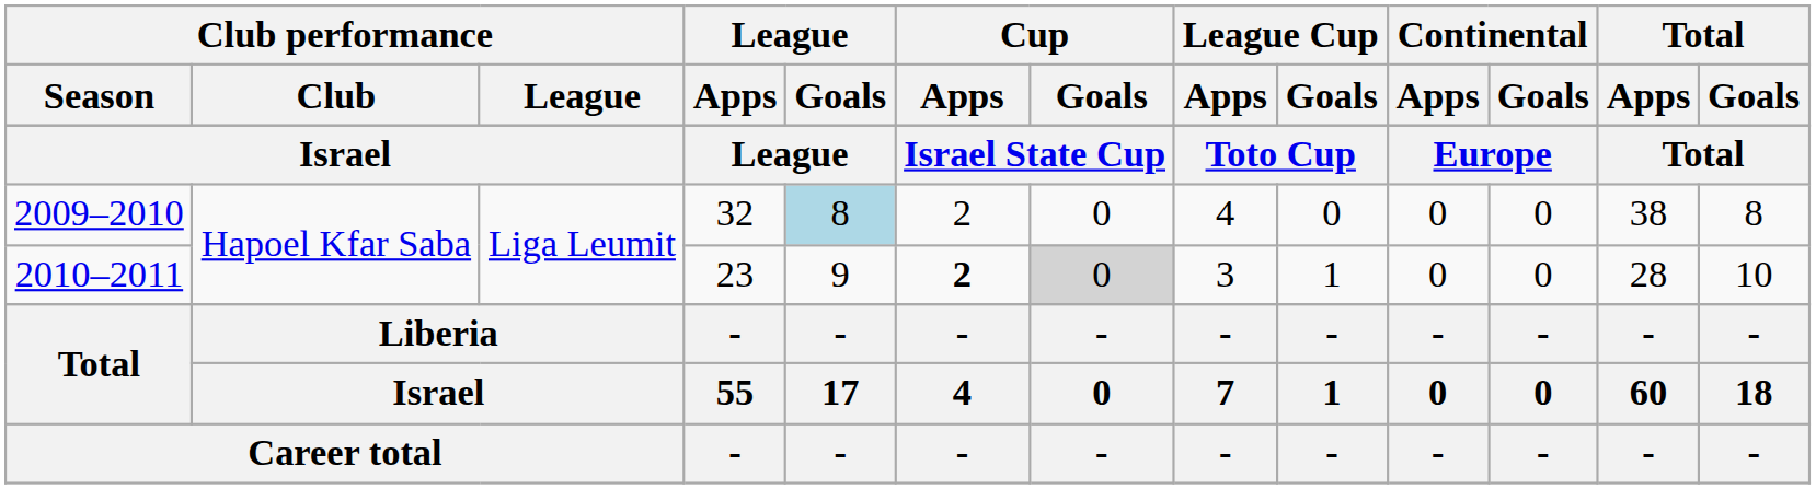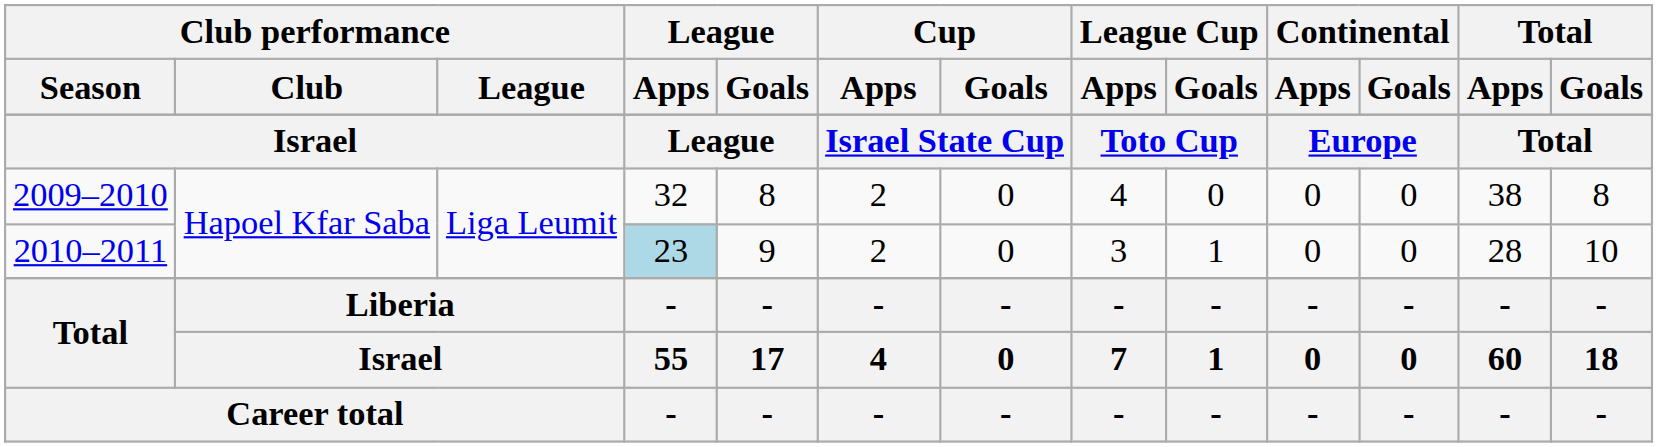2009–2010 | League / Goals: lightblue background -> no background
2010–2011 | League / Apps: no background -> lightblue background
2010–2011 | Cup / Apps: bold -> normal
2010–2011 | Cup / Goals: lightgrey background -> no background
